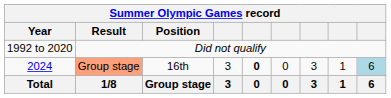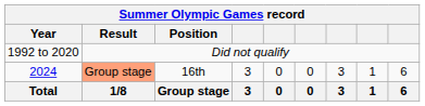2024 | column 5: bold -> normal
2024 | column 9: lightblue background -> no background
